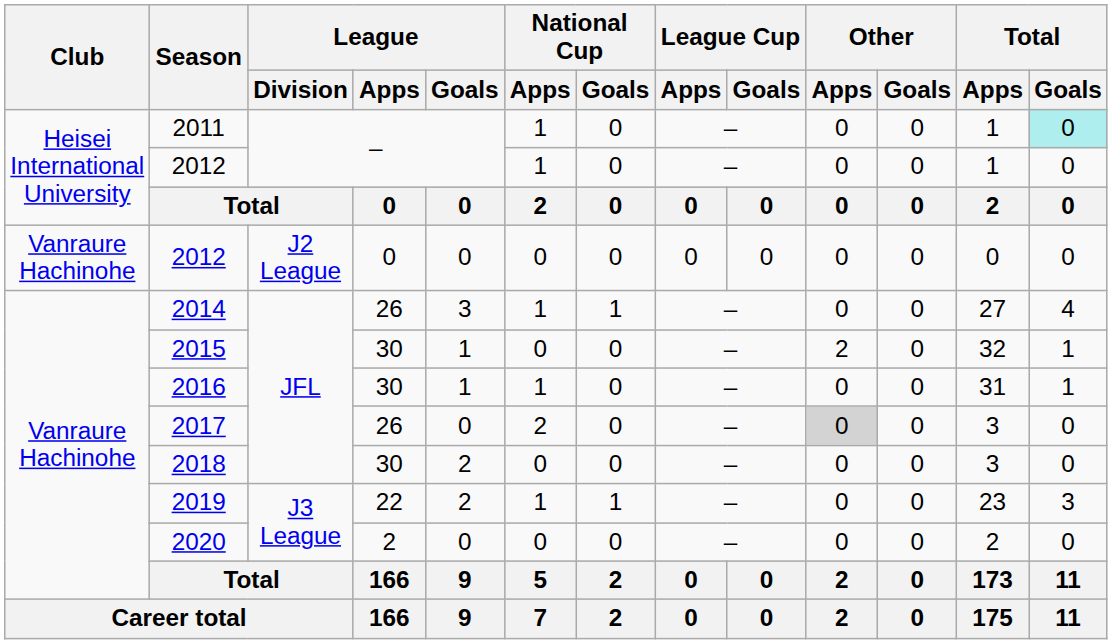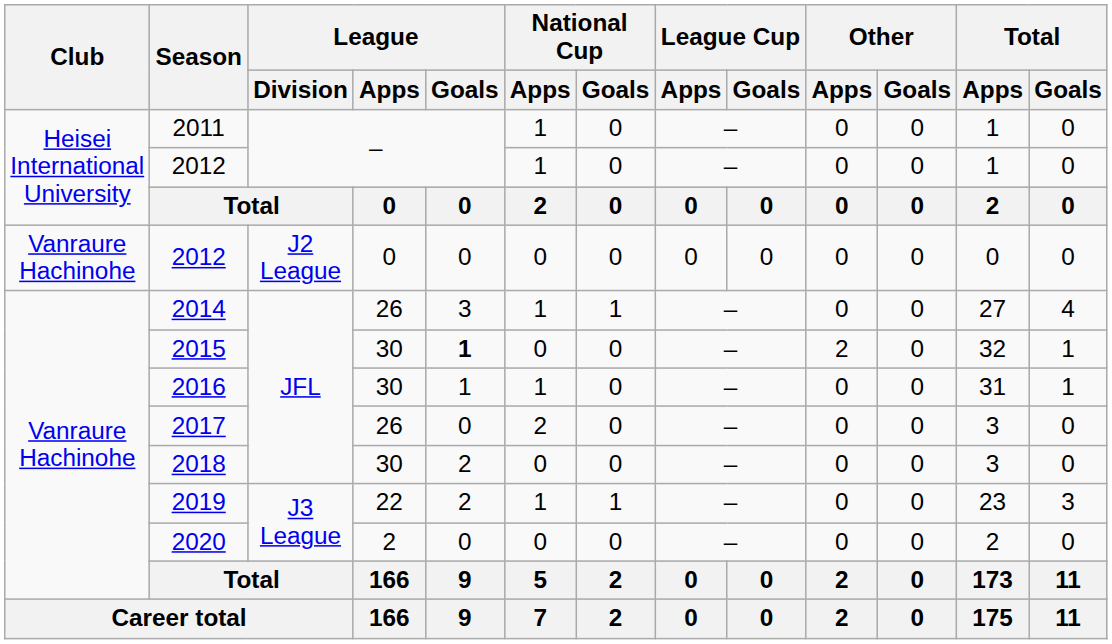2011 | Total / Goals: paleturquoise background -> no background
2015 | League / Goals: normal -> bold
2017 | Other / Apps: lightgrey background -> no background
